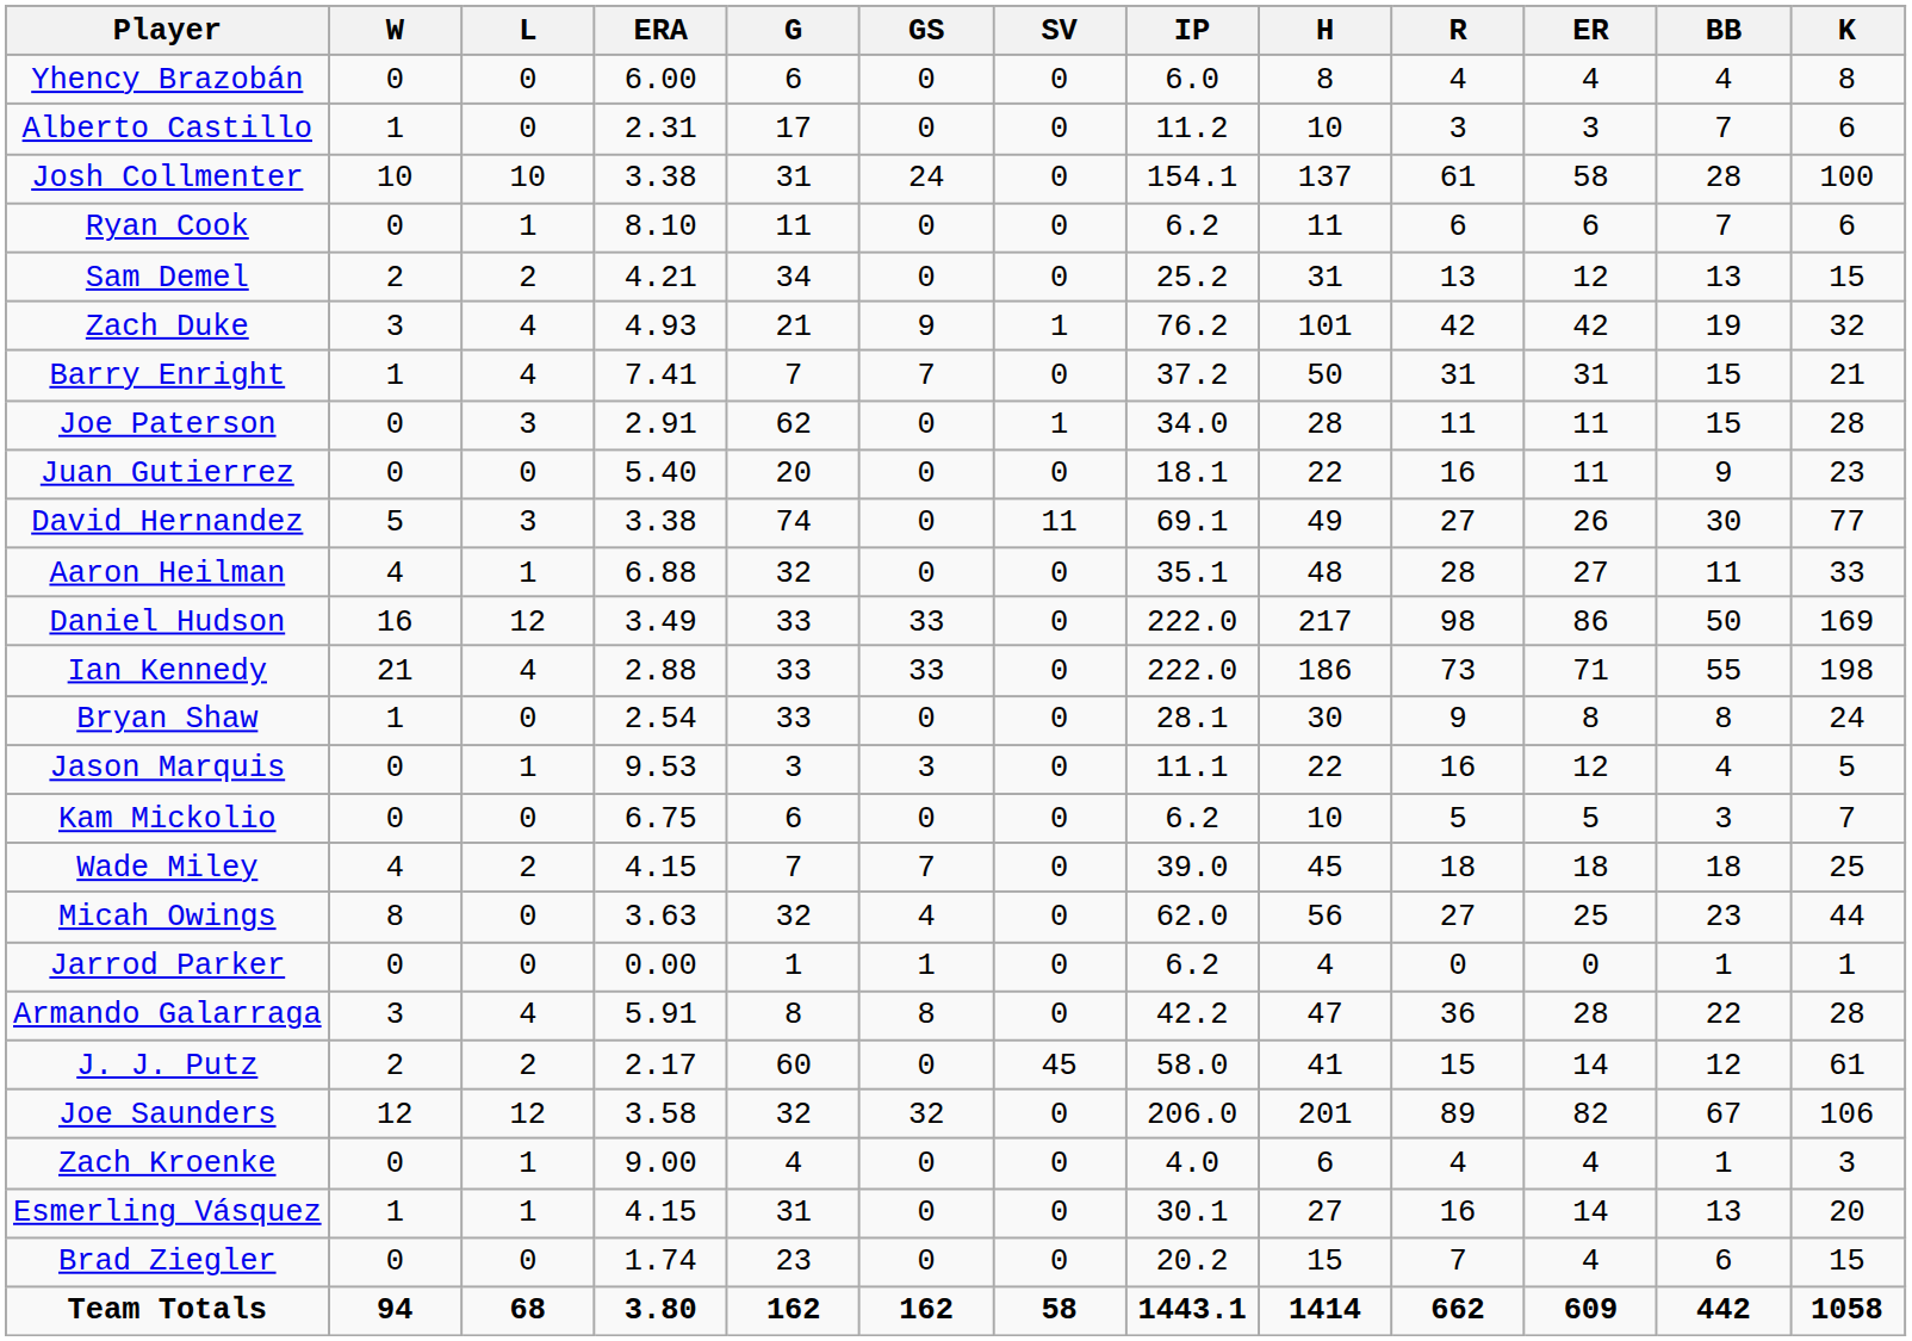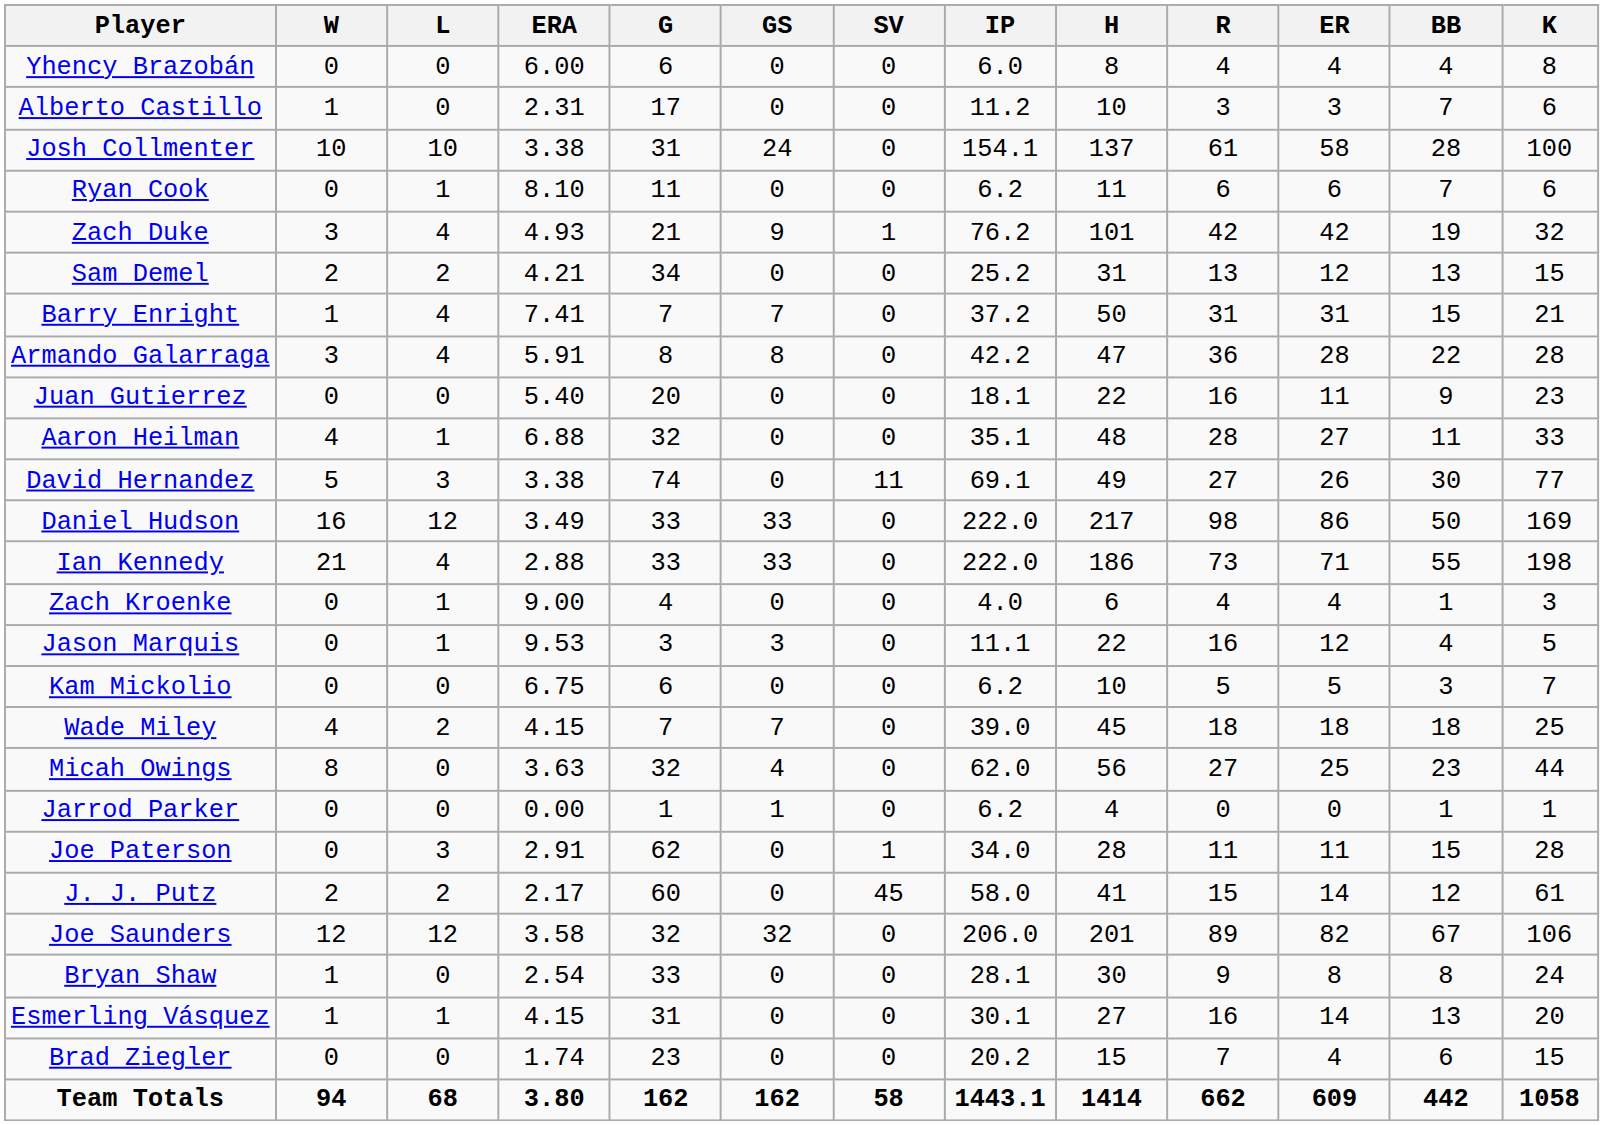rows swapped: Sam Demel <-> Zach Duke
rows swapped: Armando Galarraga <-> Joe Paterson
rows swapped: David Hernandez <-> Aaron Heilman
rows swapped: Zach Kroenke <-> Bryan Shaw
